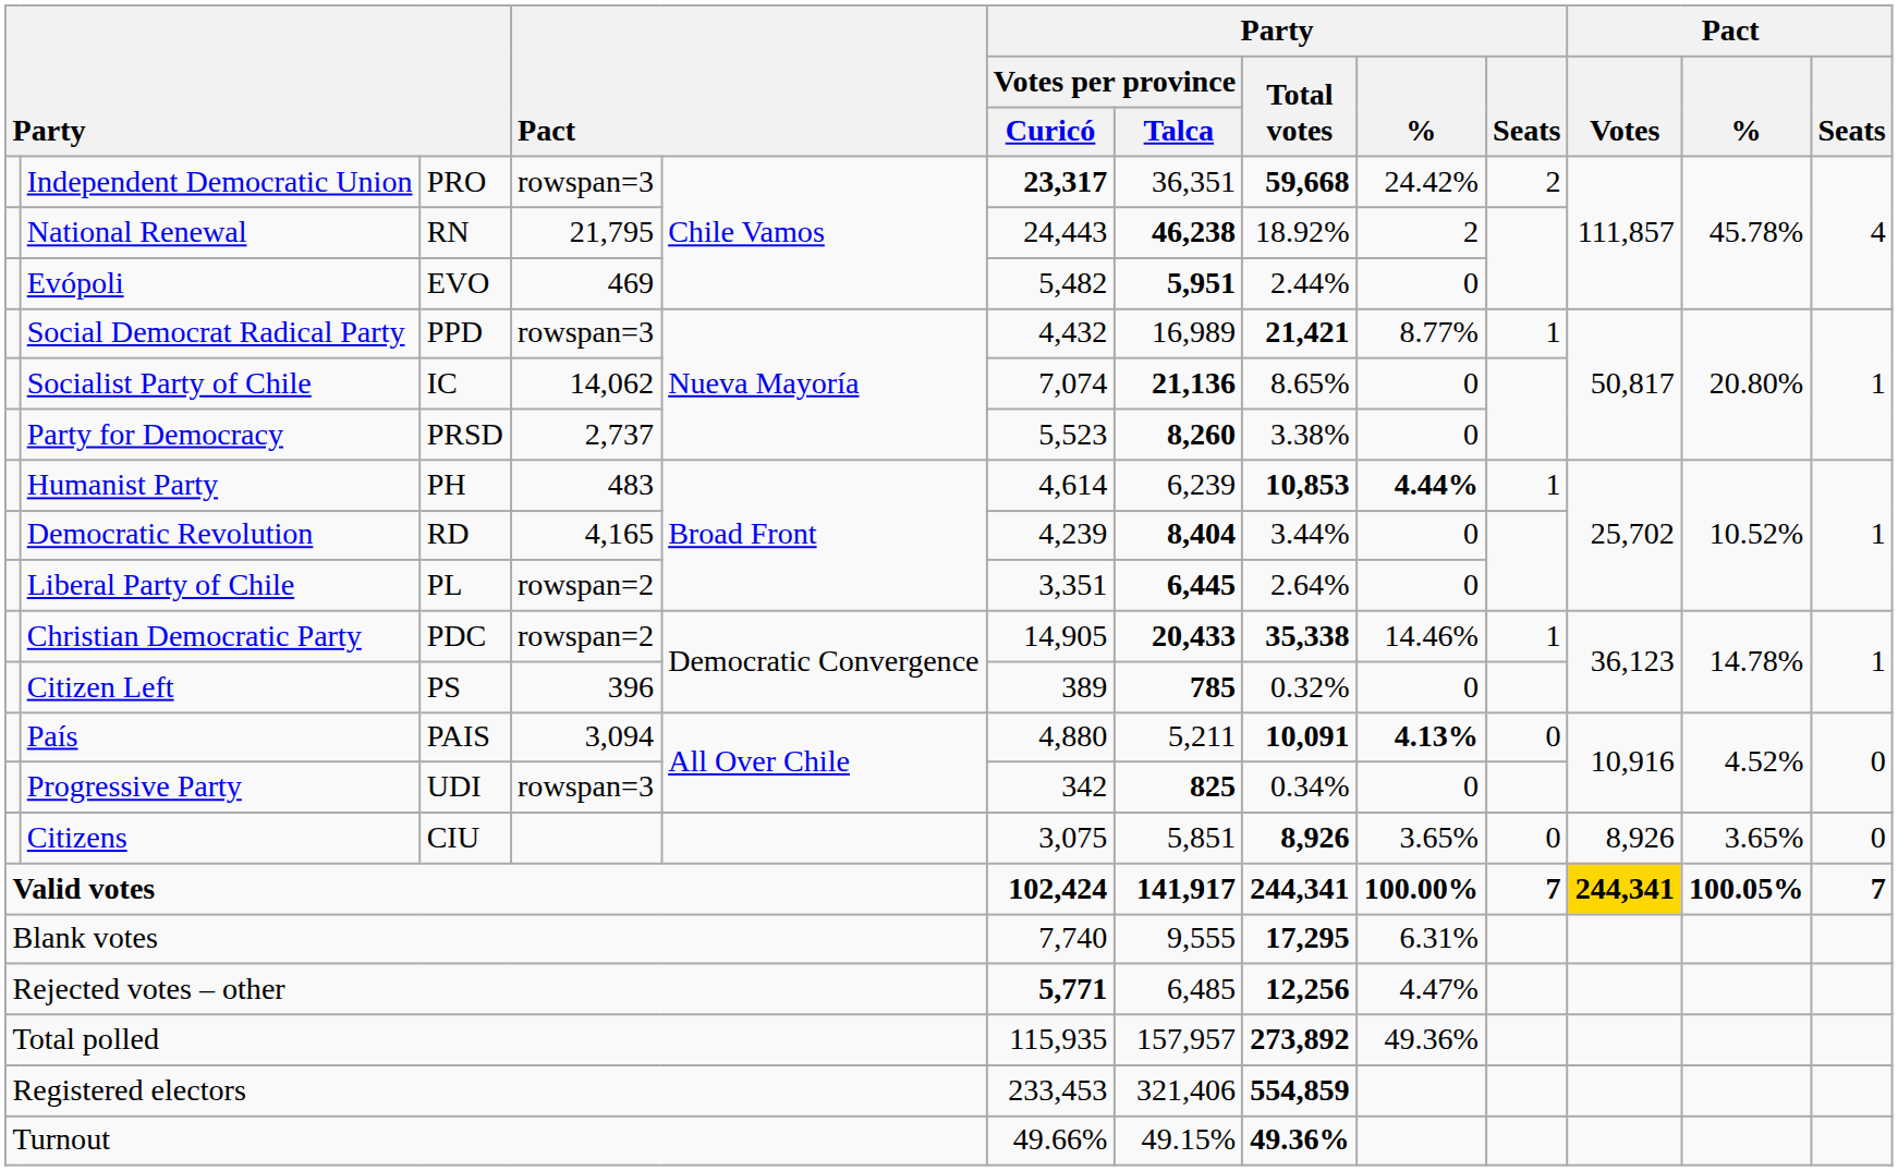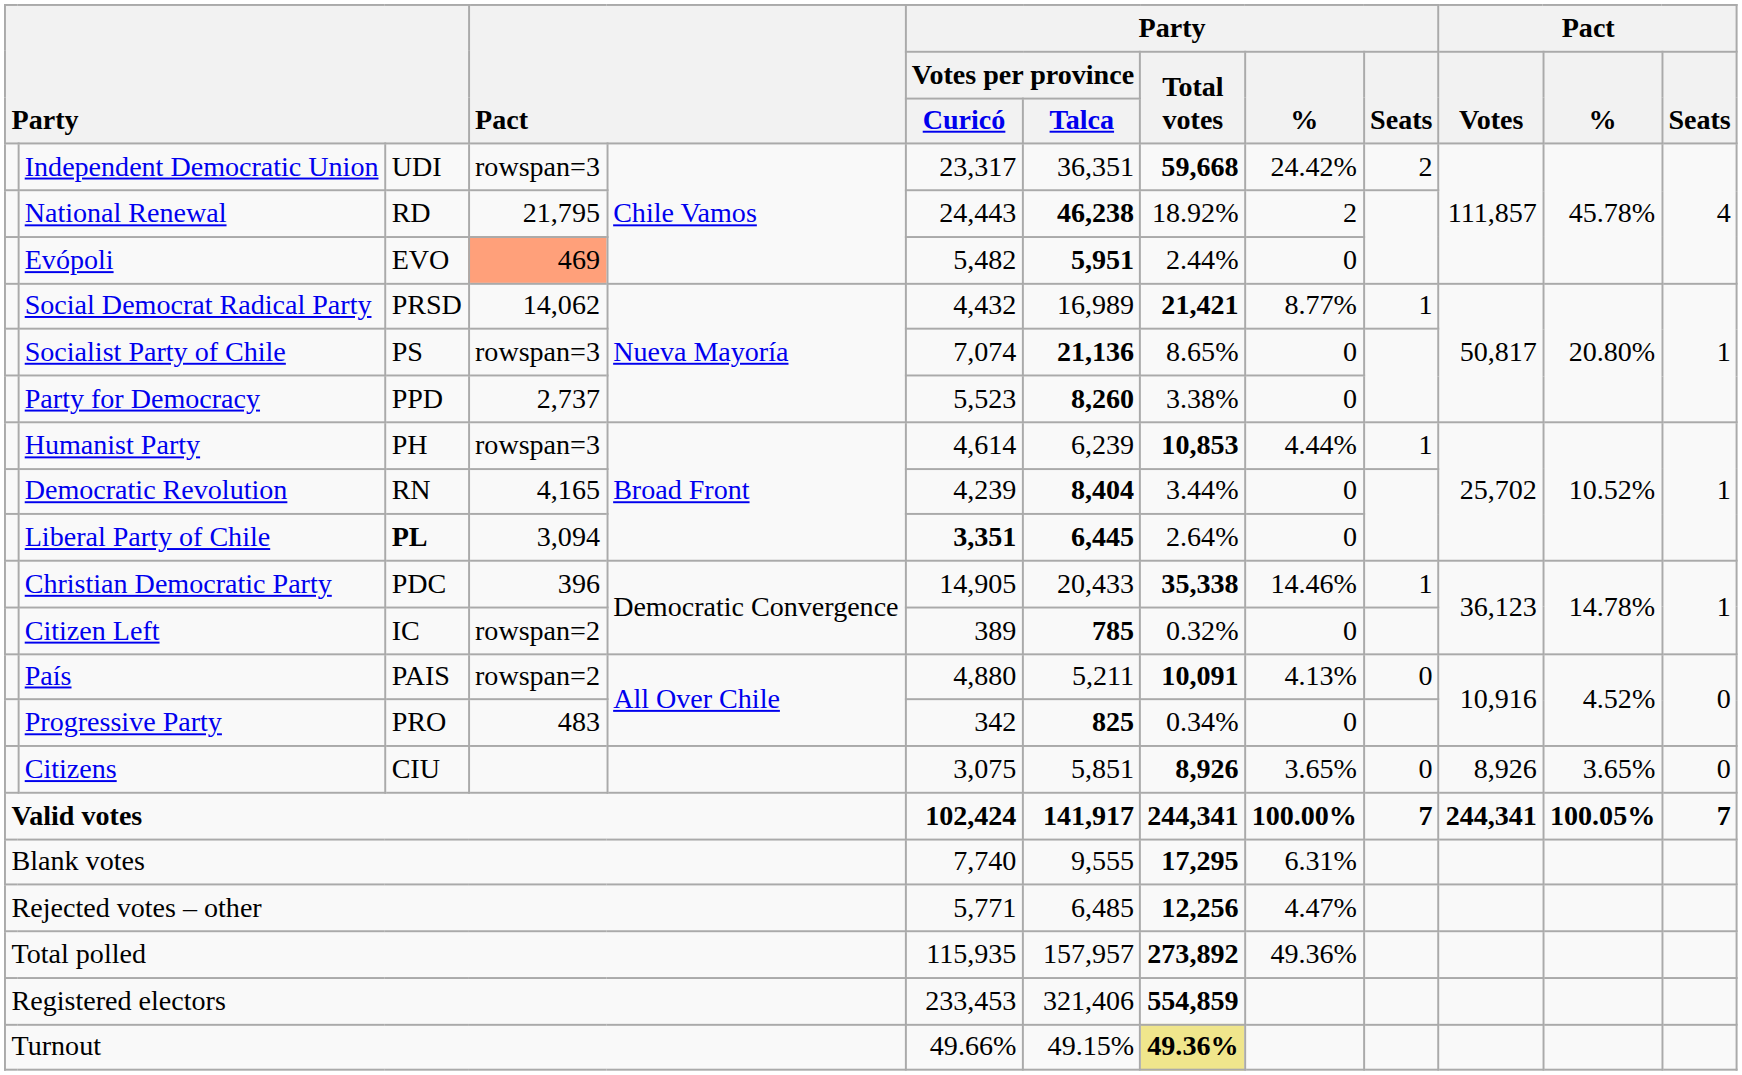Independent Democratic Union | column 3: PRO -> UDI
Independent Democratic Union | Party / Votes per province / Curicó: bold -> normal
National Renewal | column 3: RN -> RD
Evópoli | column 4: no background -> lightsalmon background
Social Democrat Radical Party | column 3: PPD -> PRSD
Social Democrat Radical Party | column 4: rowspan=3 -> 14,062
Socialist Party of Chile | column 3: IC -> PS
Socialist Party of Chile | column 4: 14,062 -> rowspan=3
Party for Democracy | column 3: PRSD -> PPD
Humanist Party | column 4: 483 -> rowspan=3
Humanist Party | Party / %: bold -> normal
Democratic Revolution | column 3: RD -> RN
Liberal Party of Chile | column 3: normal -> bold
Liberal Party of Chile | column 4: rowspan=2 -> 3,094
Liberal Party of Chile | Party / Votes per province / Curicó: normal -> bold
Christian Democratic Party | column 4: rowspan=2 -> 396
Christian Democratic Party | Party / Votes per province / Talca: bold -> normal
Citizen Left | column 3: PS -> IC
Citizen Left | column 4: 396 -> rowspan=2
País | column 4: 3,094 -> rowspan=2
País | Party / %: bold -> normal
Progressive Party | column 3: UDI -> PRO
Progressive Party | column 4: rowspan=3 -> 483
Valid votes | Pact / Votes: gold background -> no background
Rejected votes – other | Party / Votes per province / Curicó: bold -> normal
Turnout | Party / Total votes: no background -> khaki background
